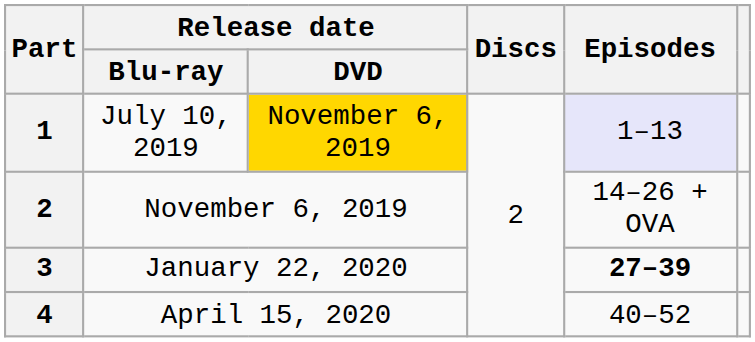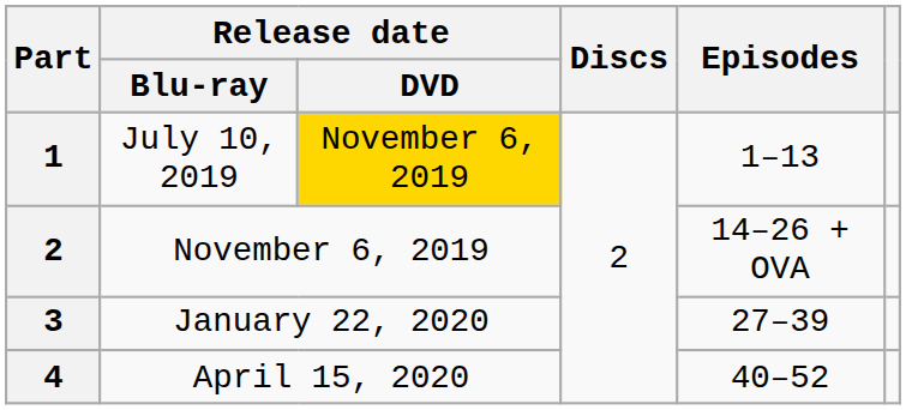1 | Episodes: lavender background -> no background
3 | Episodes: bold -> normal
